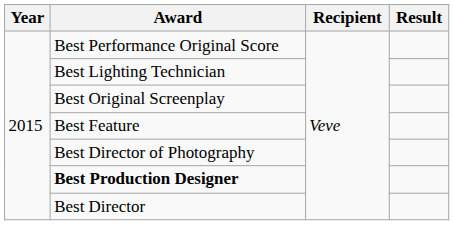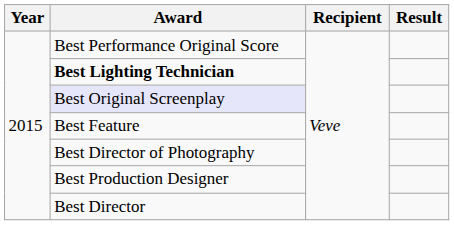Best Lighting Technician | Award: normal -> bold
Best Original Screenplay | Award: no background -> lavender background
Best Production Designer | Award: bold -> normal
